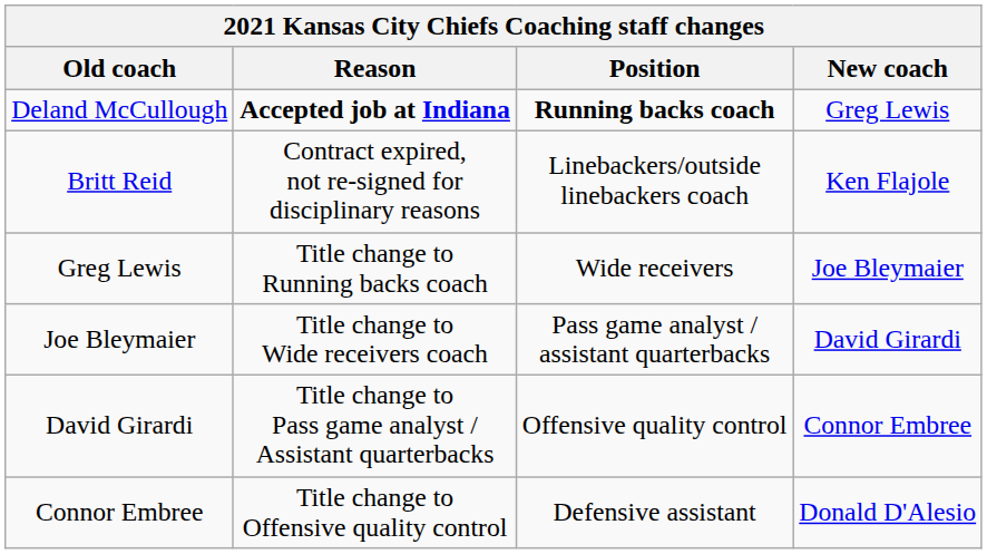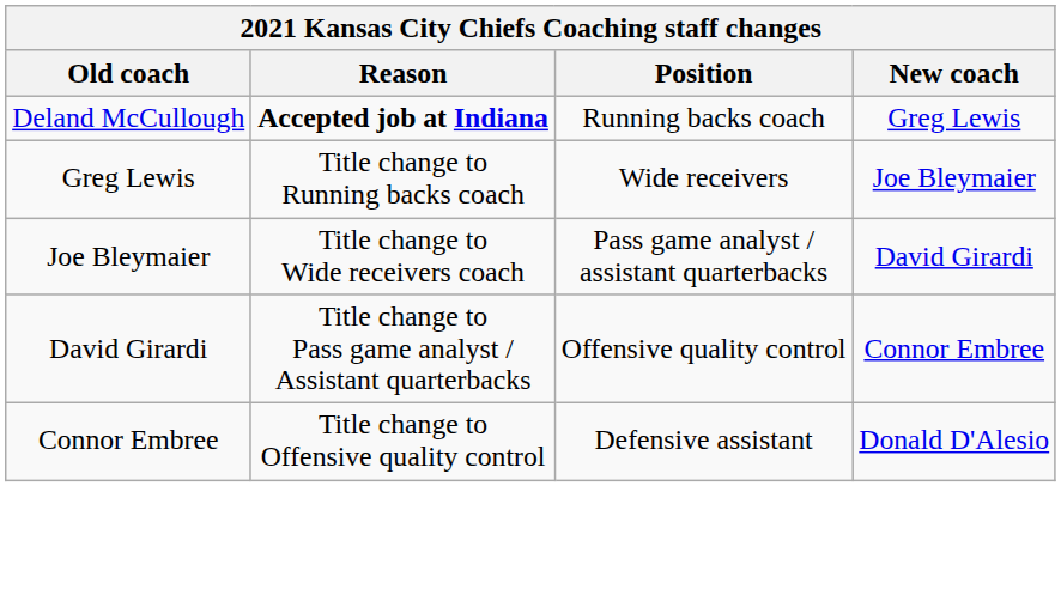Deland McCullough | Position: bold -> normal
- row: Britt Reid | Contract expired, not re-signed for disciplinary reasons | Linebackers/outside linebackers coach | Ken Flajole
